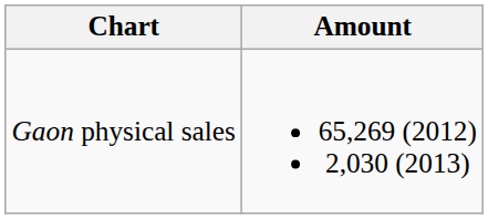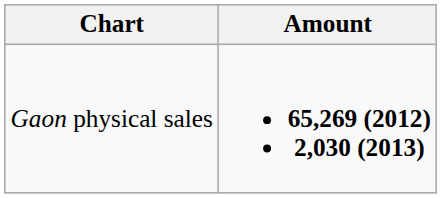Gaon physical sales | Amount: normal -> bold
